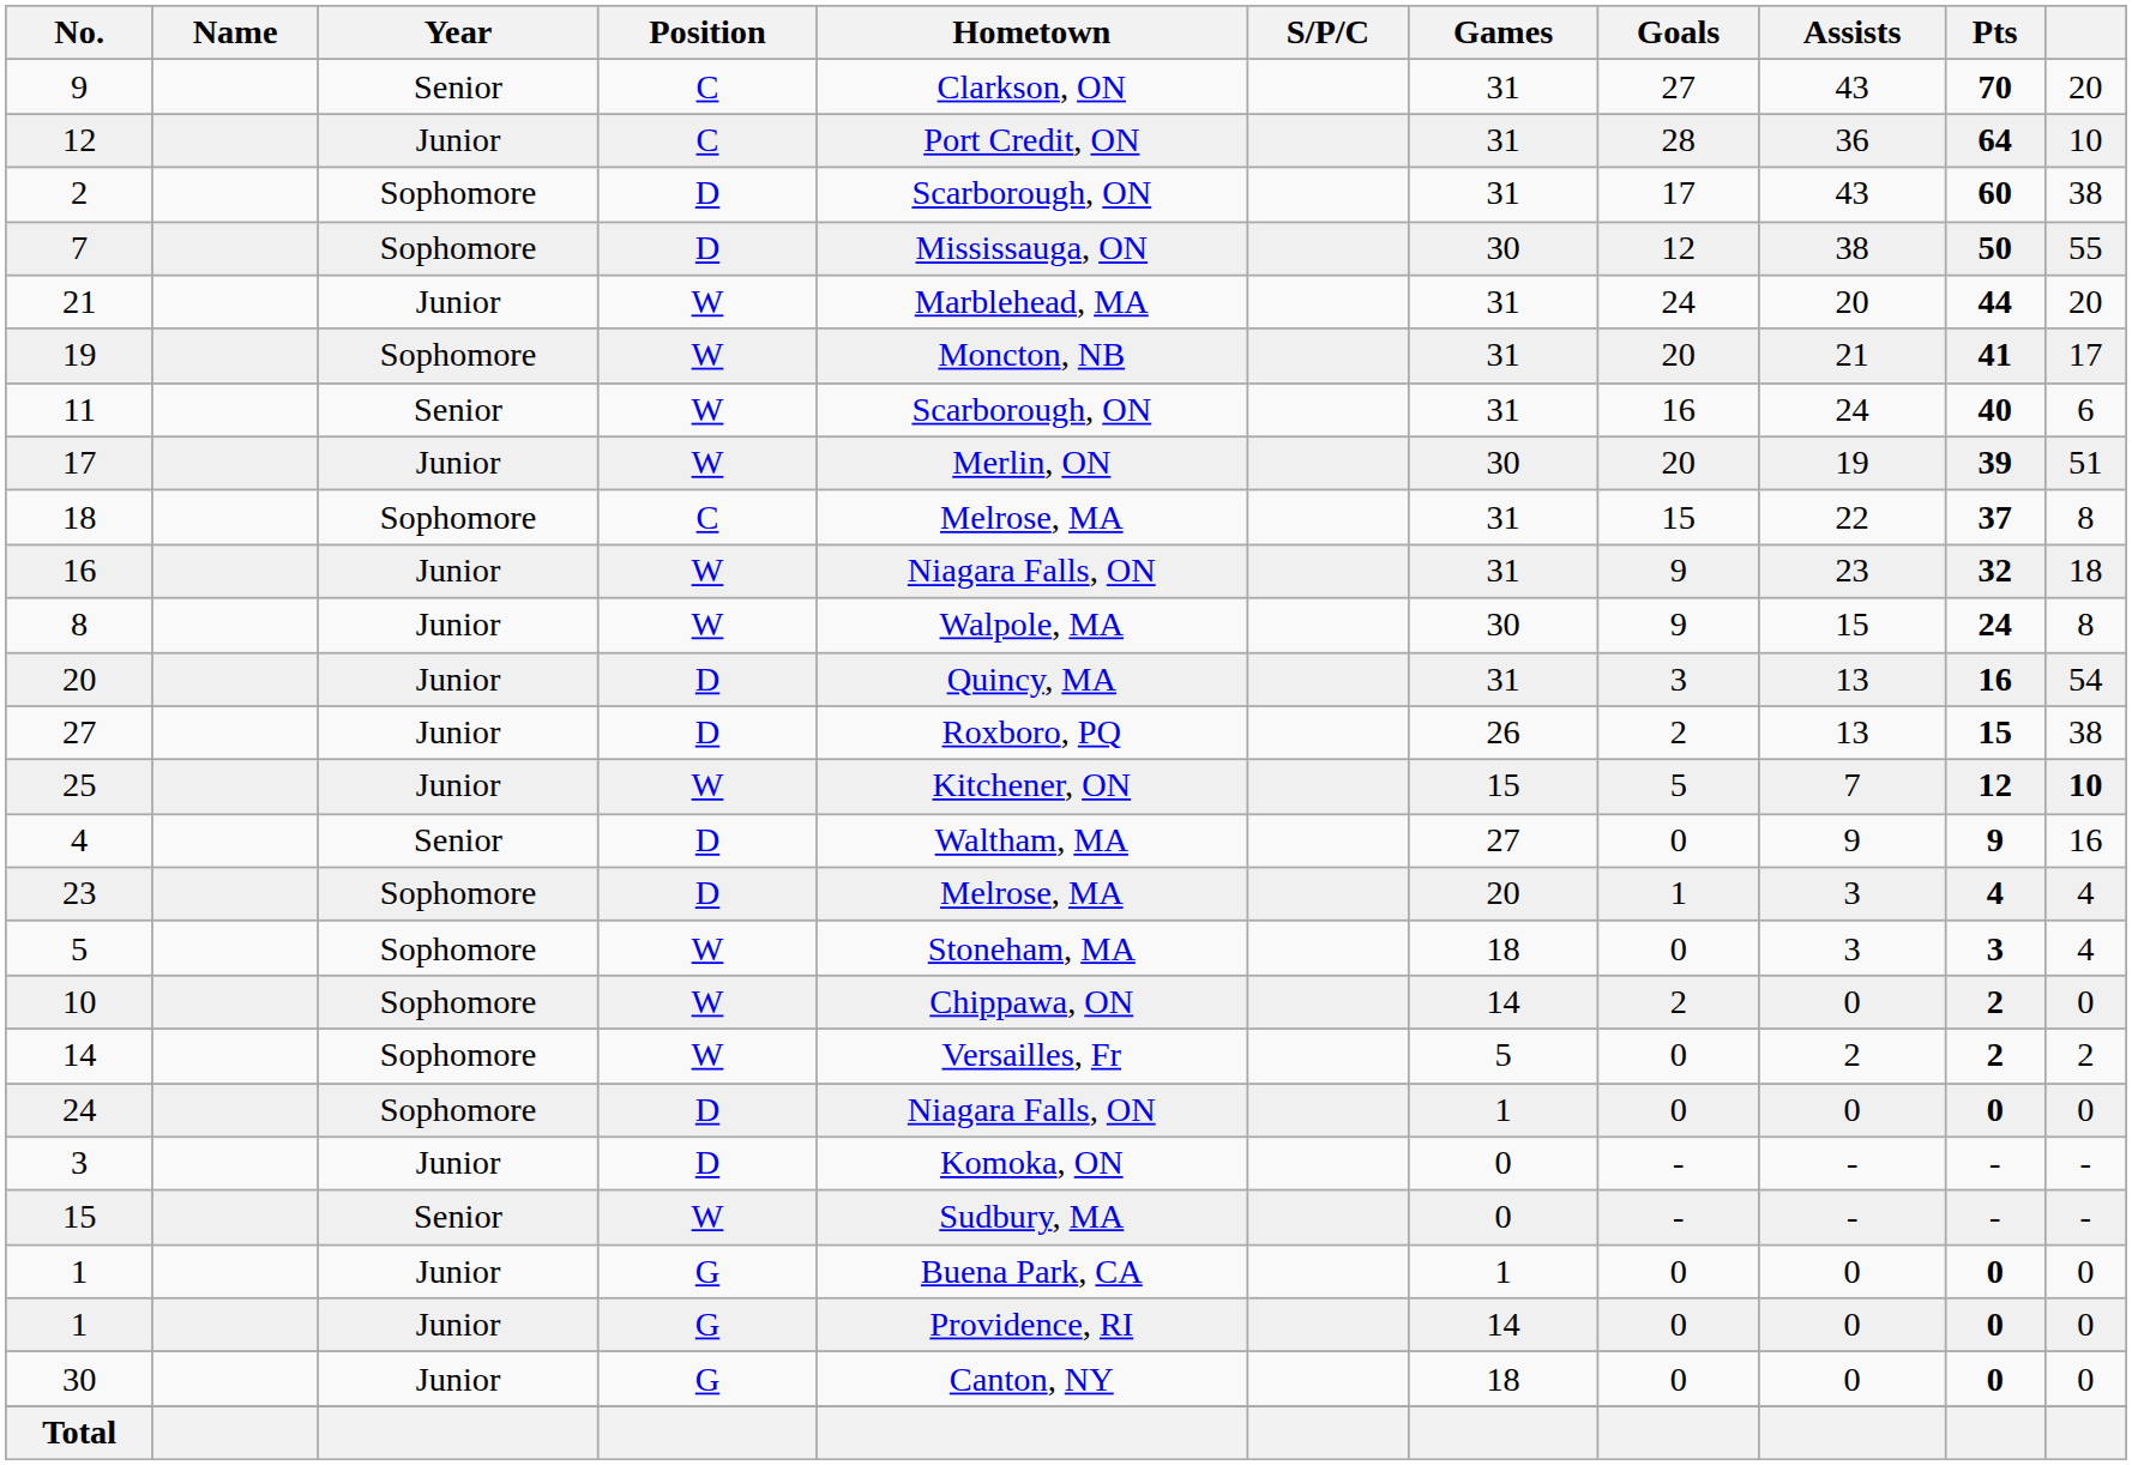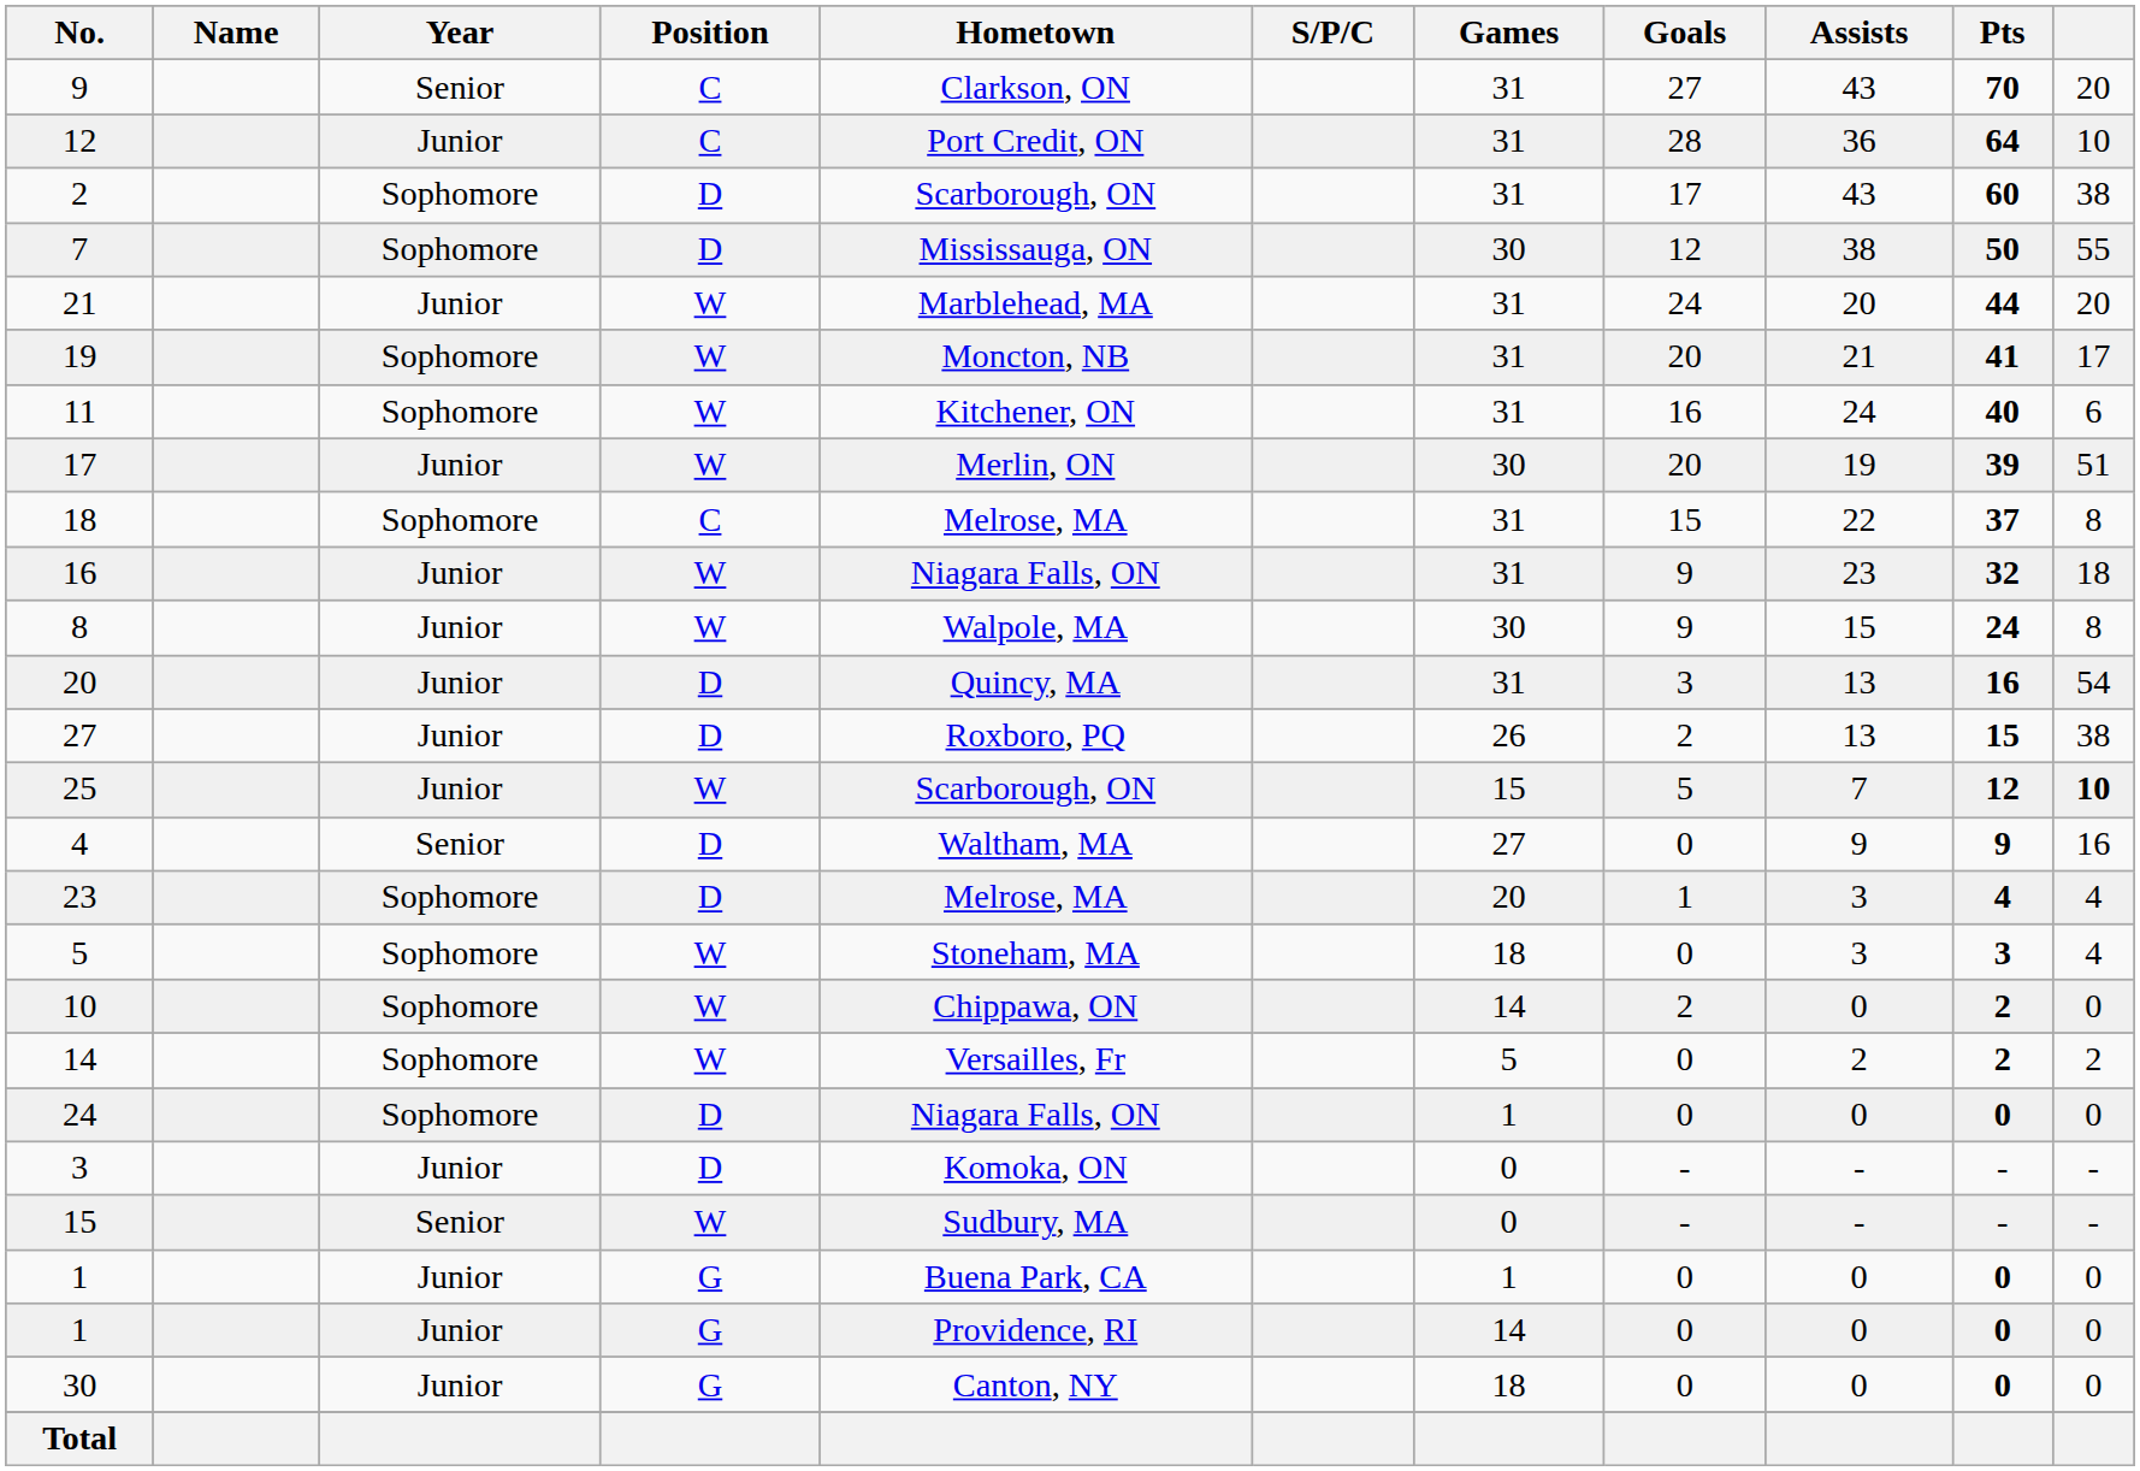11 | Year: Senior -> Sophomore
11 | Hometown: Scarborough, ON -> Kitchener, ON
25 | Hometown: Kitchener, ON -> Scarborough, ON
